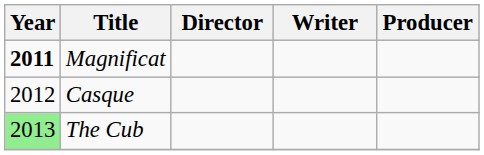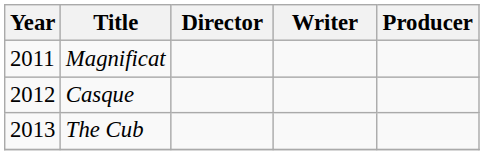Magnificat | Year: bold -> normal
The Cub | Year: lightgreen background -> no background
